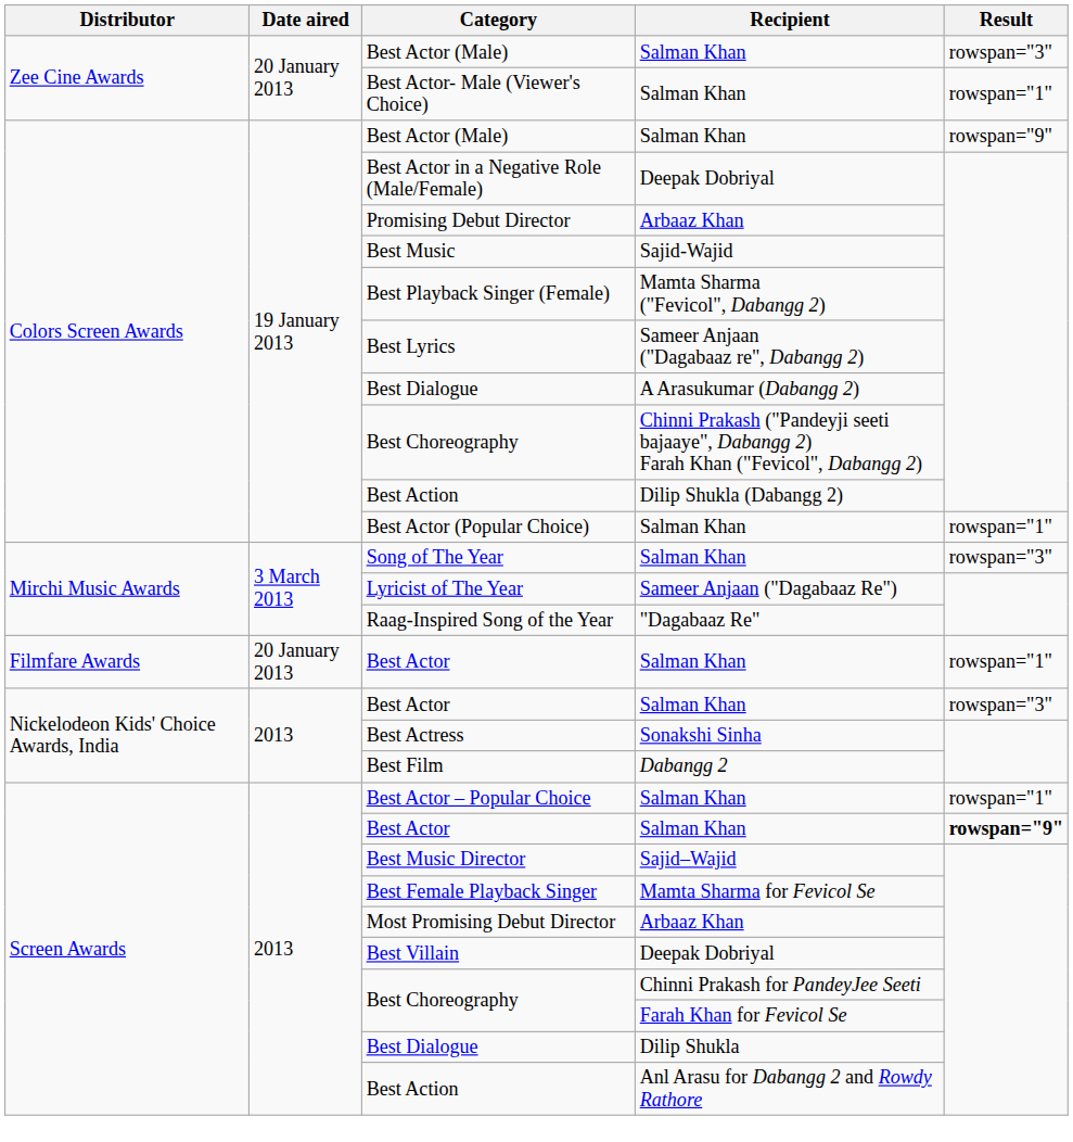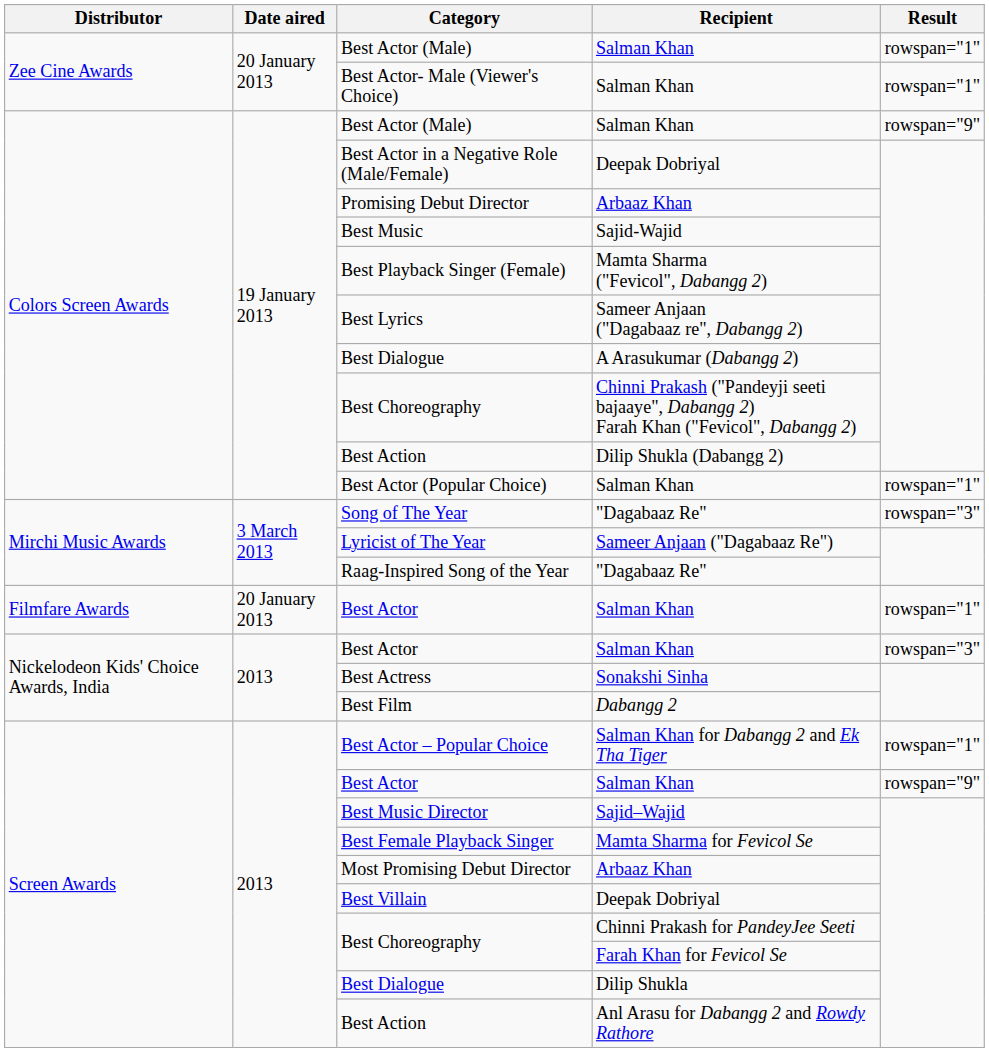Zee Cine Awards / Best Actor (Male) | Result: rowspan="3" -> rowspan="1"
Song of The Year | Recipient: Salman Khan -> "Dagabaaz Re"
Best Actor – Popular Choice | Recipient: Salman Khan -> Salman Khan for Dabangg 2 and Ek Tha Tiger
Screen Awards / Best Actor | Result: bold -> normal
